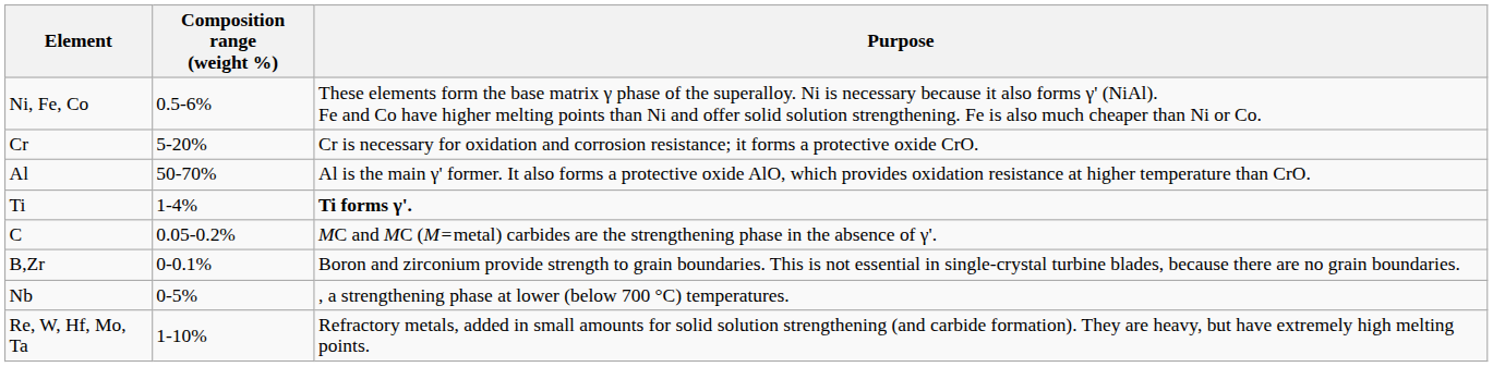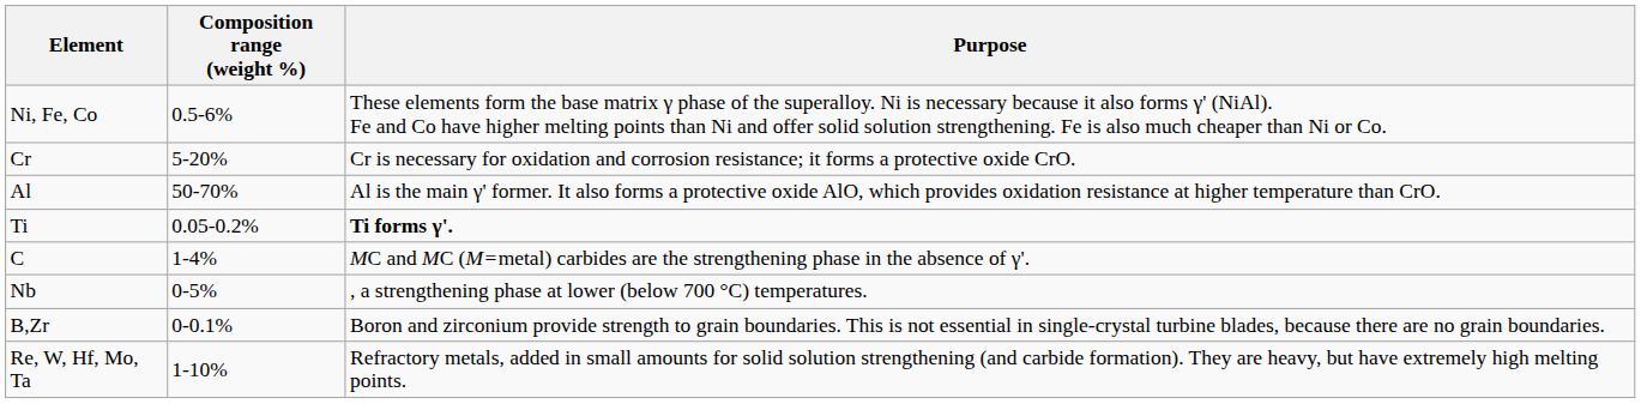Ti | Composition range (weight %): 1-4% -> 0.05-0.2%
C | Composition range (weight %): 0.05-0.2% -> 1-4%
rows swapped: B,Zr <-> Nb
